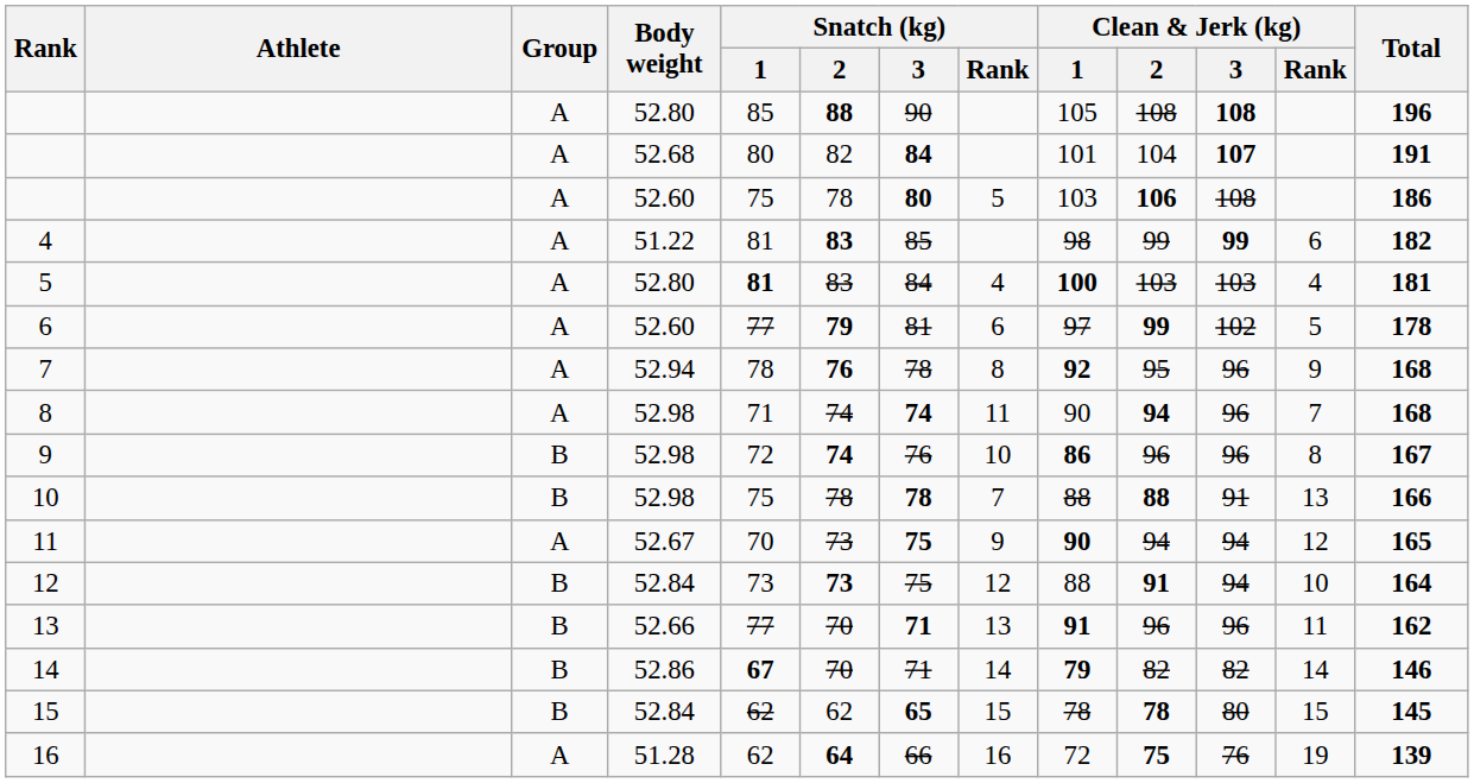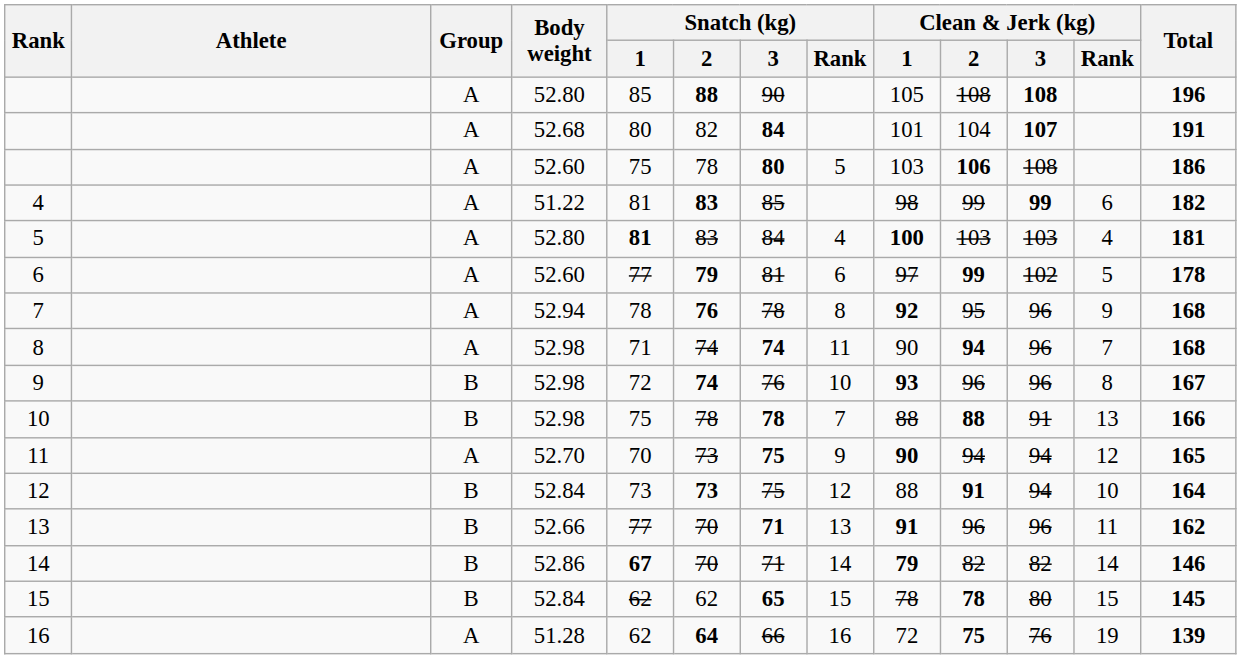row 11 | Clean & Jerk (kg) / 1: 86 -> 93
row 13 | Body weight: 52.67 -> 52.70
